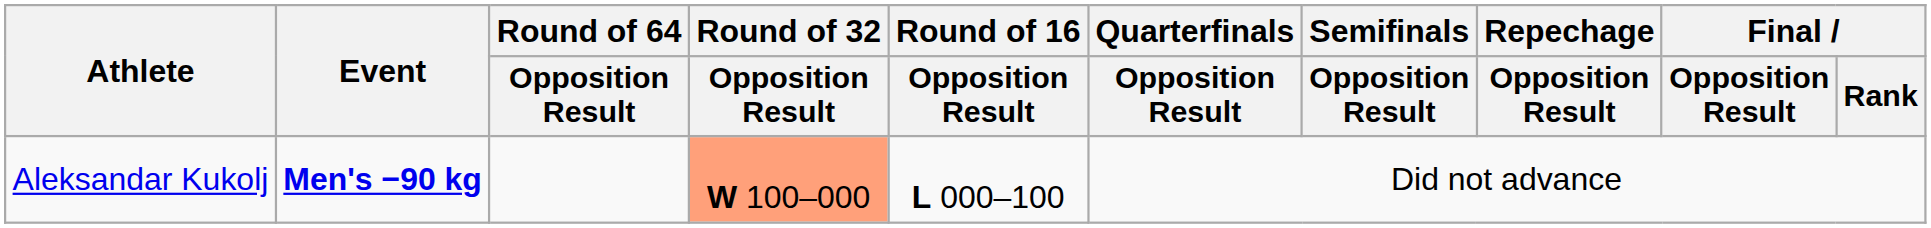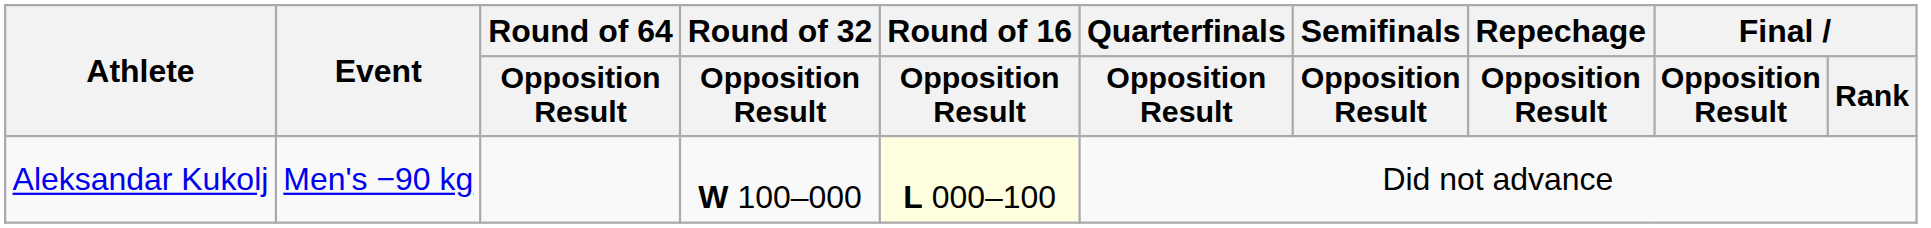Aleksandar Kukolj | Event: bold -> normal
Aleksandar Kukolj | Round of 32 / Opposition Result: lightsalmon background -> no background
Aleksandar Kukolj | Round of 16 / Opposition Result: no background -> lightyellow background
